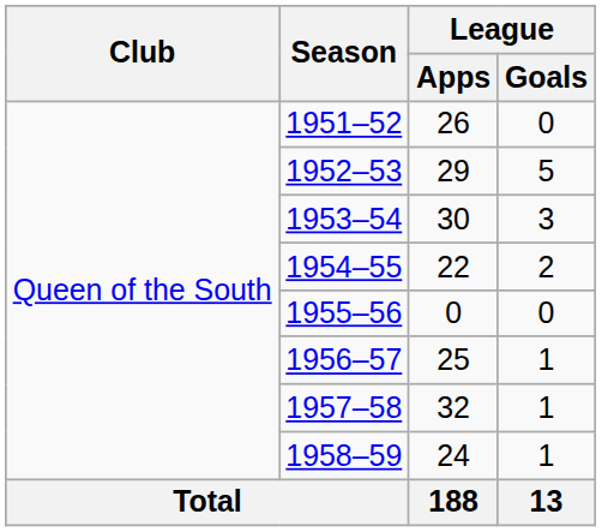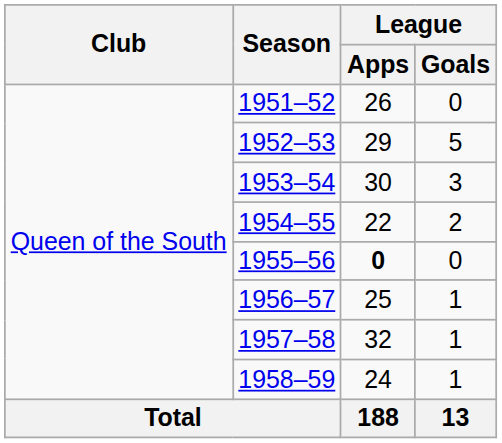1955–56 | League / Apps: normal -> bold
